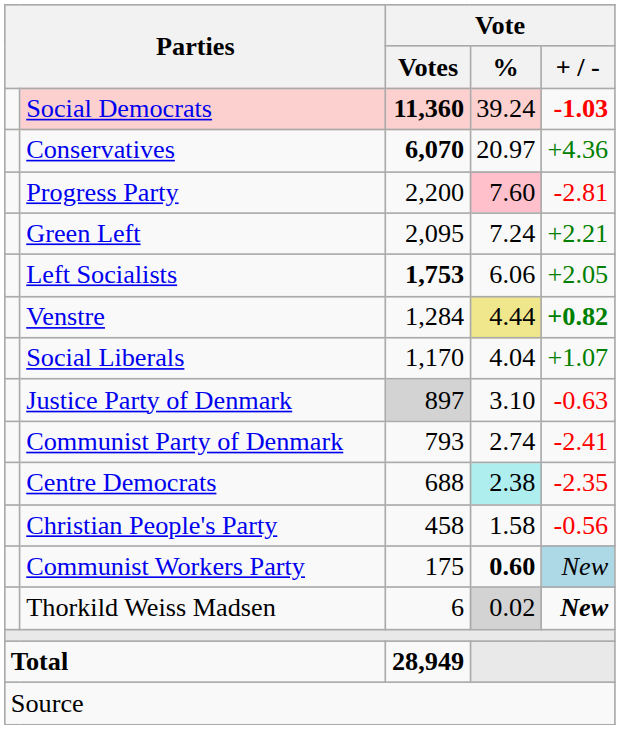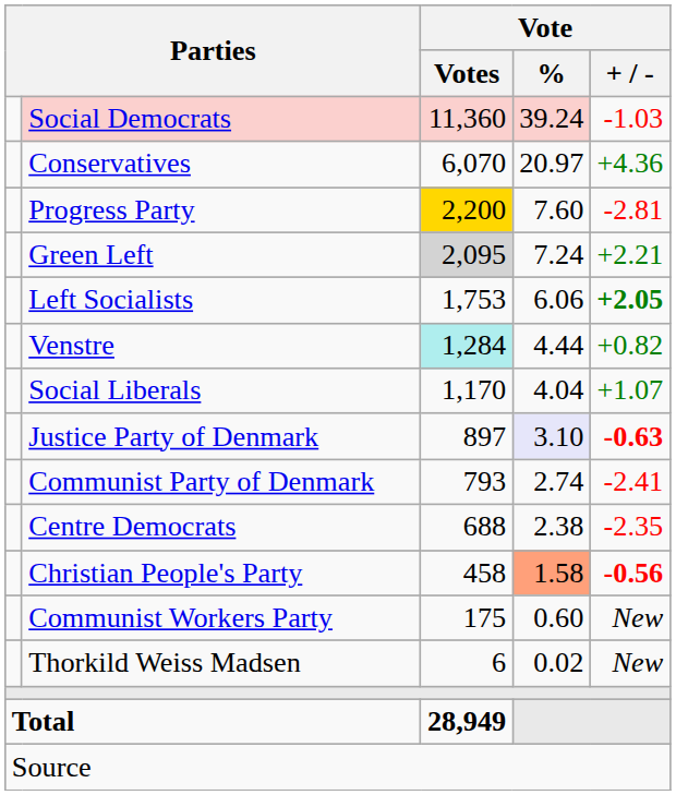Social Democrats | Vote / Votes: bold -> normal
Social Democrats | Vote / + / -: bold -> normal
Conservatives | Vote / Votes: bold -> normal
Progress Party | Vote / Votes: no background -> gold background
Progress Party | Vote / %: pink background -> no background
Green Left | Vote / Votes: no background -> lightgrey background
Left Socialists | Vote / Votes: bold -> normal
Left Socialists | Vote / + / -: normal -> bold
Venstre | Vote / Votes: no background -> paleturquoise background
Venstre | Vote / %: khaki background -> no background
Venstre | Vote / + / -: bold -> normal
Justice Party of Denmark | Vote / Votes: lightgrey background -> no background
Justice Party of Denmark | Vote / %: no background -> lavender background
Justice Party of Denmark | Vote / + / -: normal -> bold
Centre Democrats | Vote / %: paleturquoise background -> no background
Christian People's Party | Vote / %: no background -> lightsalmon background
Christian People's Party | Vote / + / -: normal -> bold
Communist Workers Party | Vote / %: bold -> normal
Communist Workers Party | Vote / + / -: lightblue background -> no background
Thorkild Weiss Madsen | Vote / %: lightgrey background -> no background
Thorkild Weiss Madsen | Vote / + / -: bold -> normal
